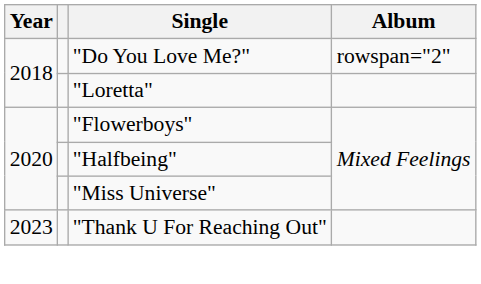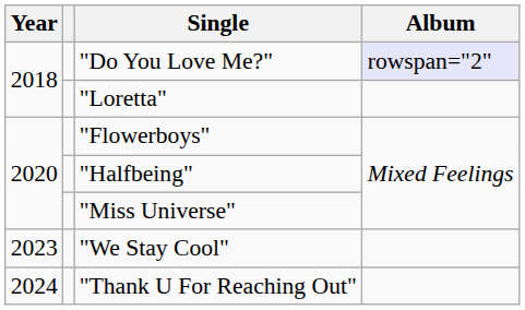"Do You Love Me?" | Album: no background -> lavender background
+ row: 2023 | "We Stay Cool"
"Thank U For Reaching Out" | Year: 2023 -> 2024
